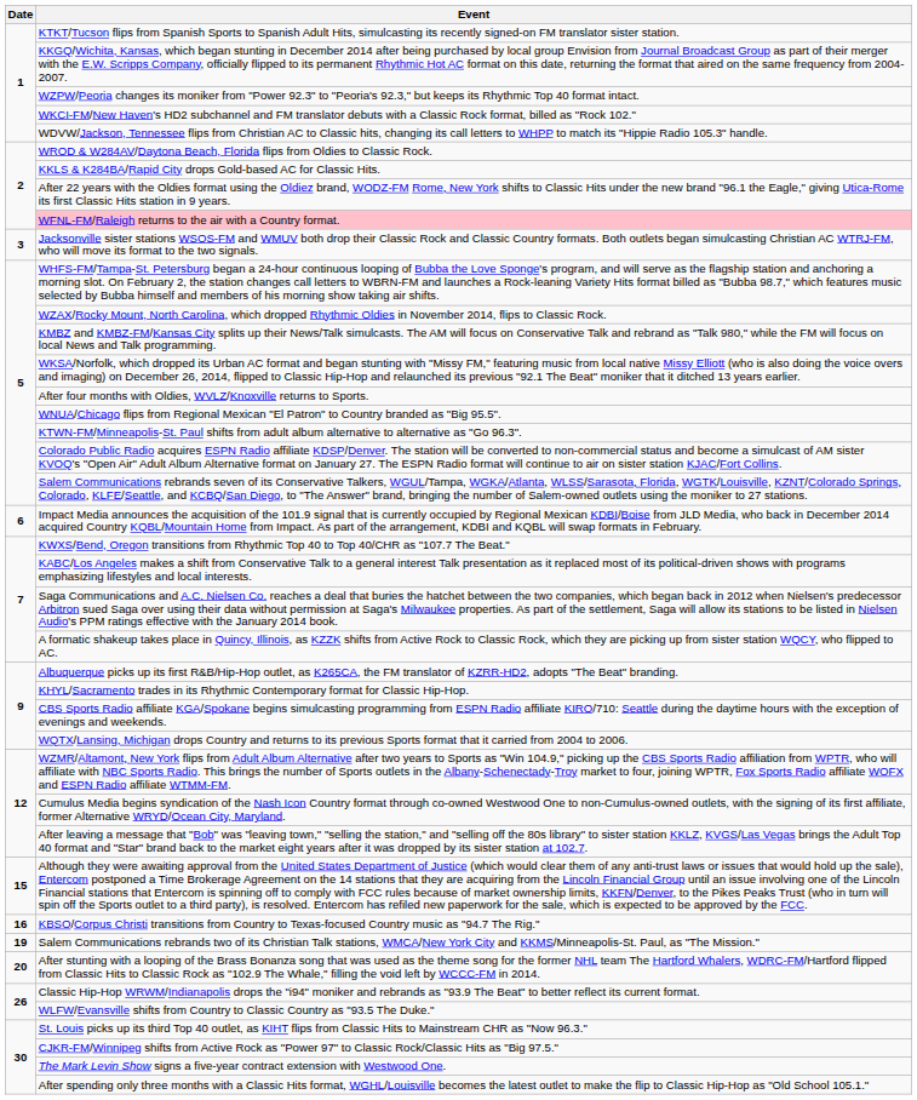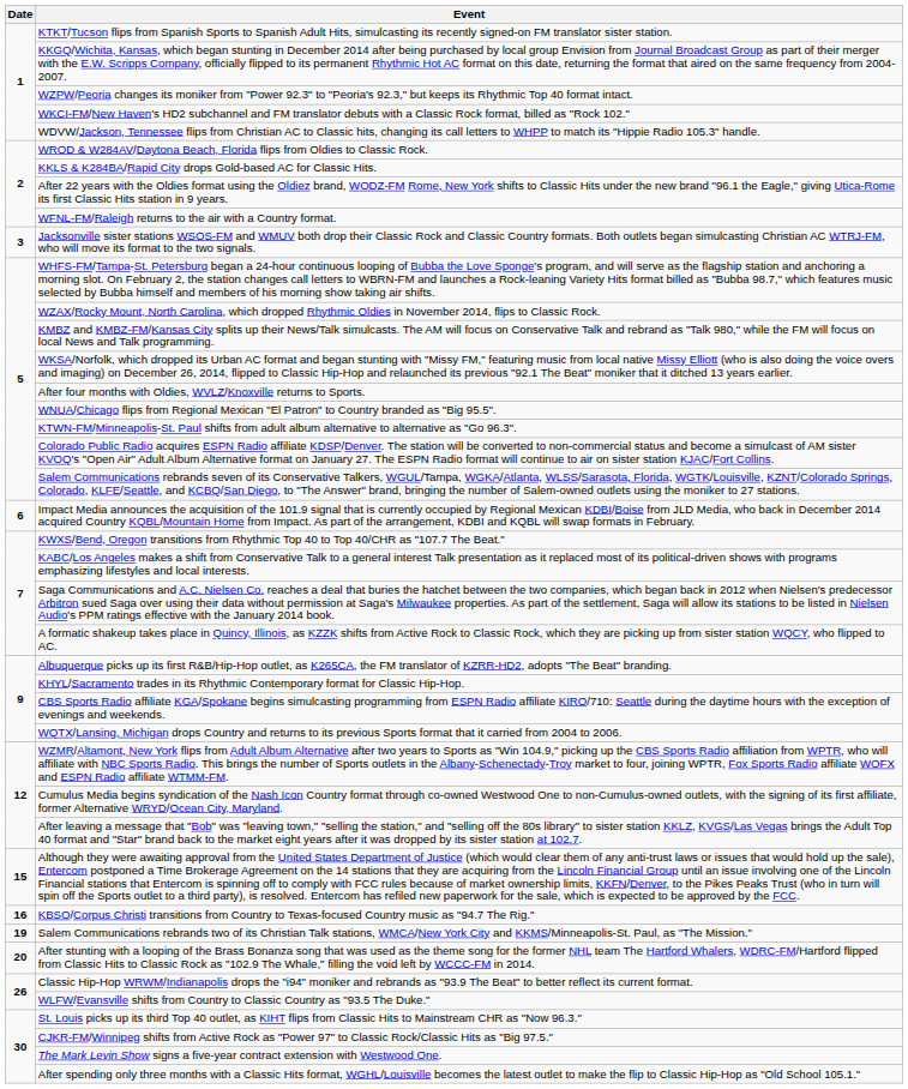WFNL-FM/Raleigh returns to the air with a Country format. | Event: pink background -> no background
